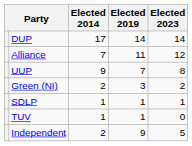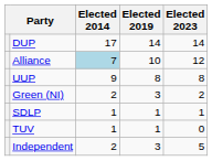Alliance | Elected 2014: no background -> lightblue background
Alliance | Elected 2019: 11 -> 10
UUP | Elected 2019: 7 -> 8
Independent | Elected 2019: 9 -> 3
